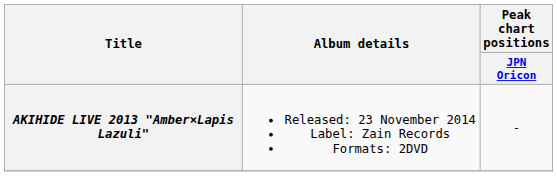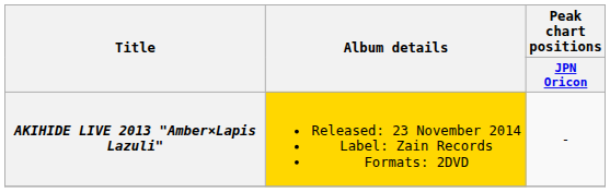AKIHIDE LIVE 2013 "Amber×Lapis Lazuli" | Album details: no background -> gold background
